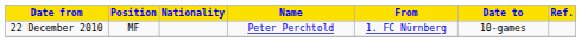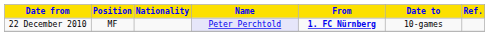22 December 2010 | Name: no background -> lavender background
22 December 2010 | From: normal -> bold
